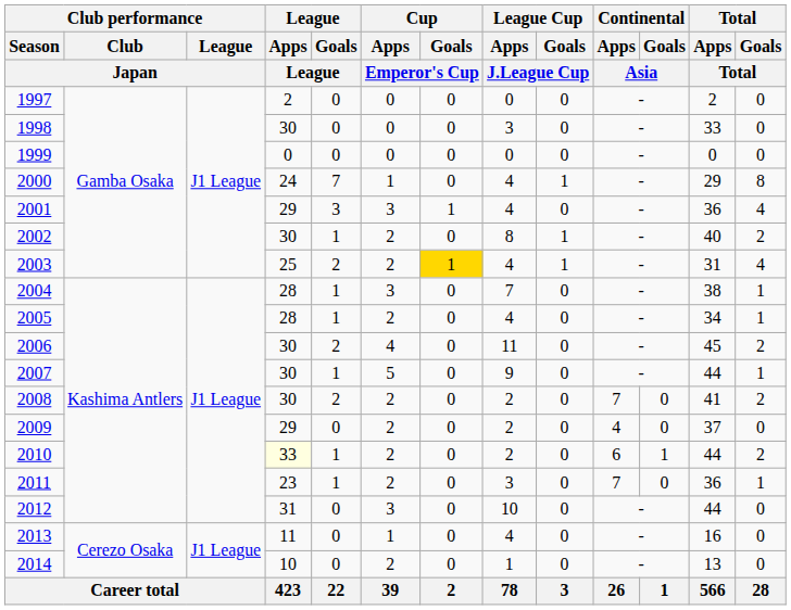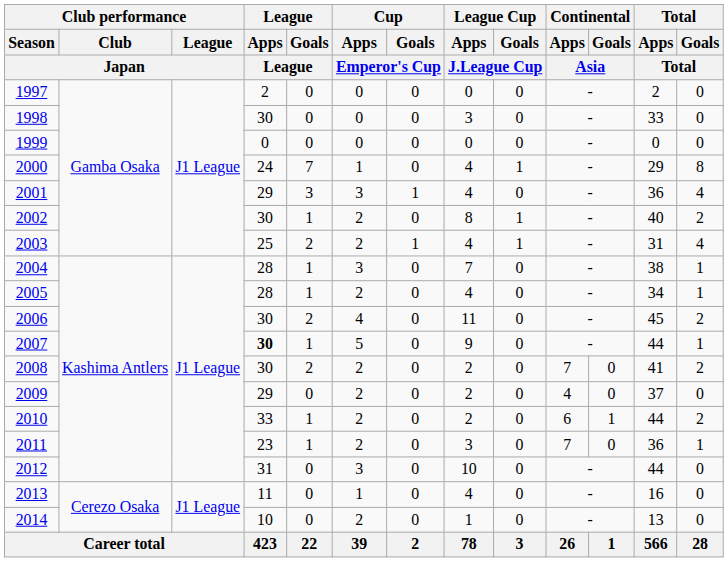2003 | Cup / Goals / Emperor's Cup: gold background -> no background
2007 | League / Apps / League: normal -> bold
2010 | League / Apps / League: lightyellow background -> no background
